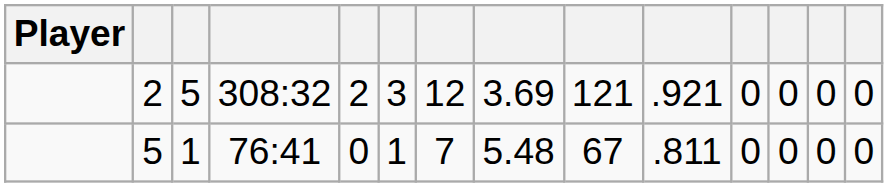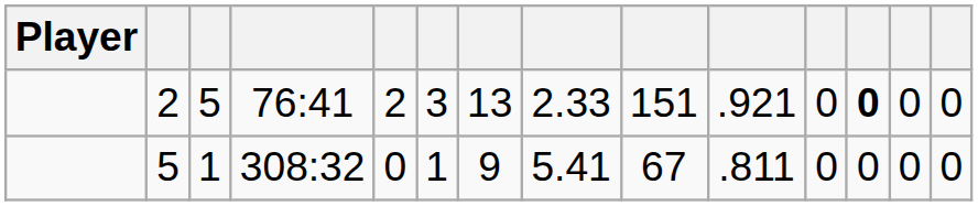row 2 | column 4: 308:32 -> 76:41
row 2 | column 7: 12 -> 13
row 2 | column 8: 3.69 -> 2.33
row 2 | column 9: 121 -> 151
row 2 | column 12: normal -> bold
row 3 | column 4: 76:41 -> 308:32
row 3 | column 7: 7 -> 9
row 3 | column 8: 5.48 -> 5.41
